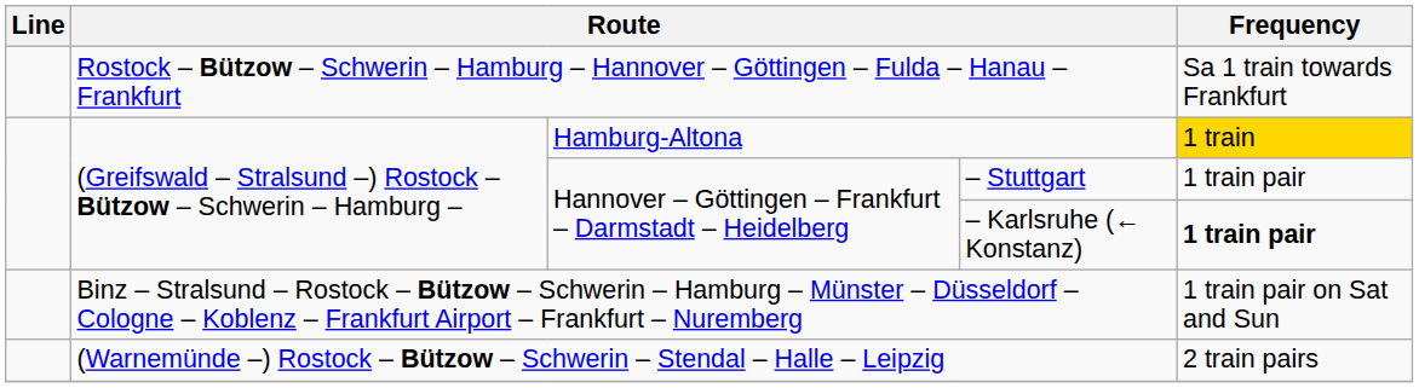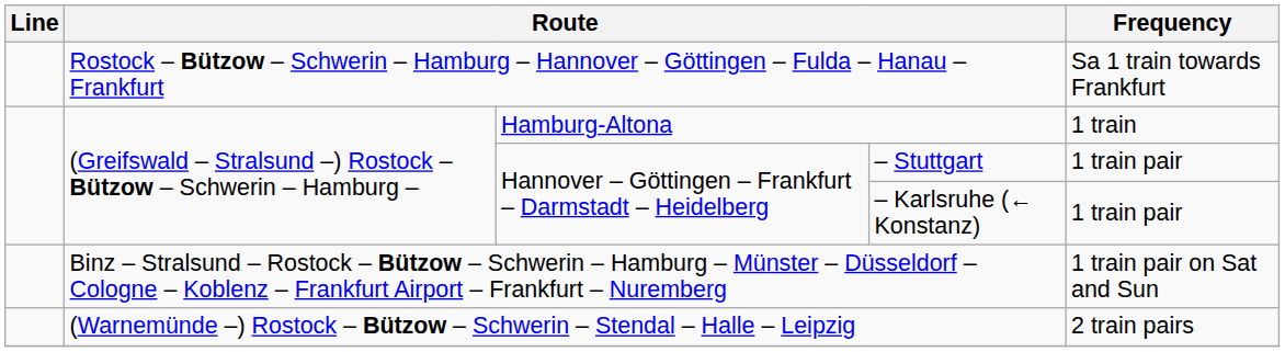Hamburg-Altona | Frequency: gold background -> no background
– Karlsruhe (← Konstanz) | Frequency: bold -> normal
